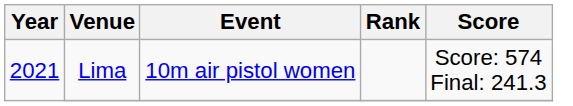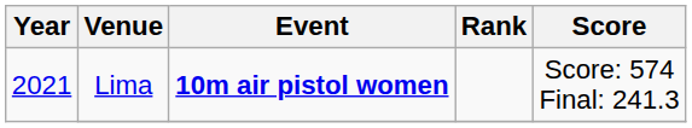Lima | Event: normal -> bold
